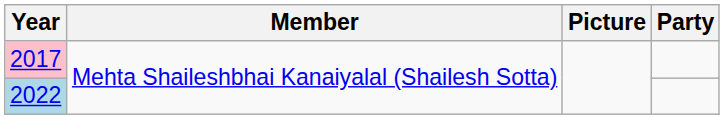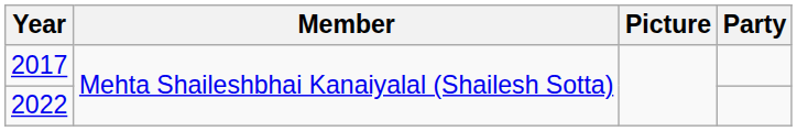2017 | Year: pink background -> no background
2022 | Year: lightblue background -> no background
